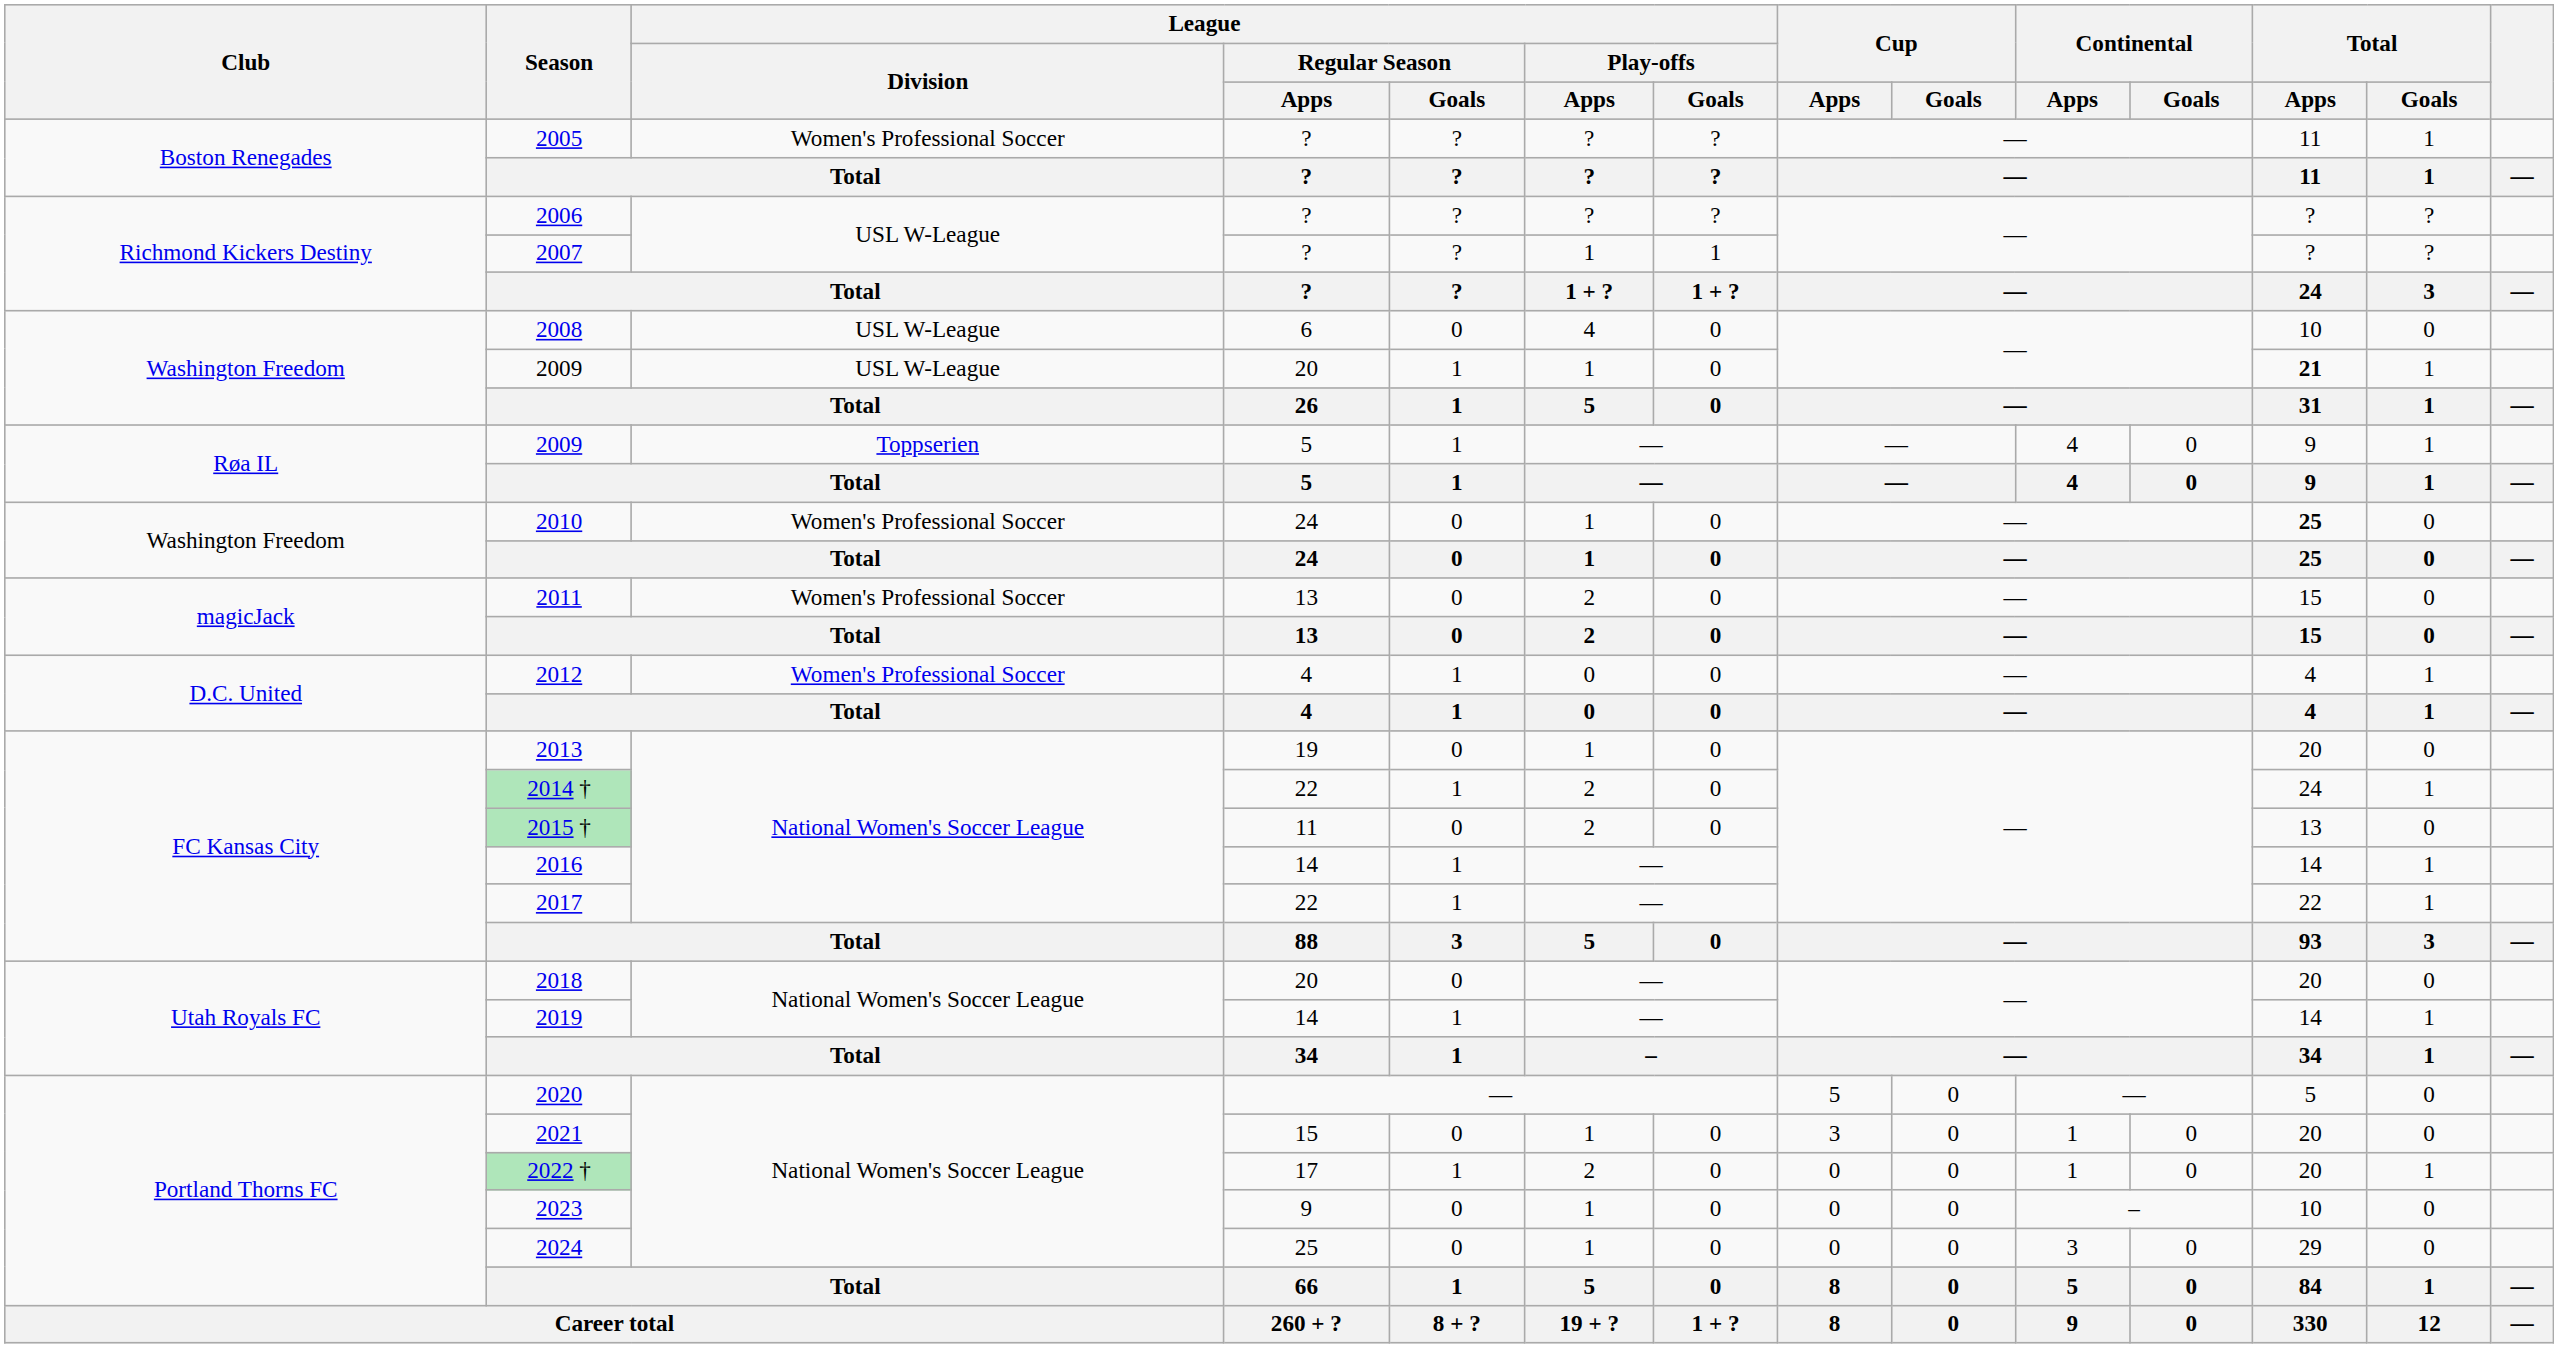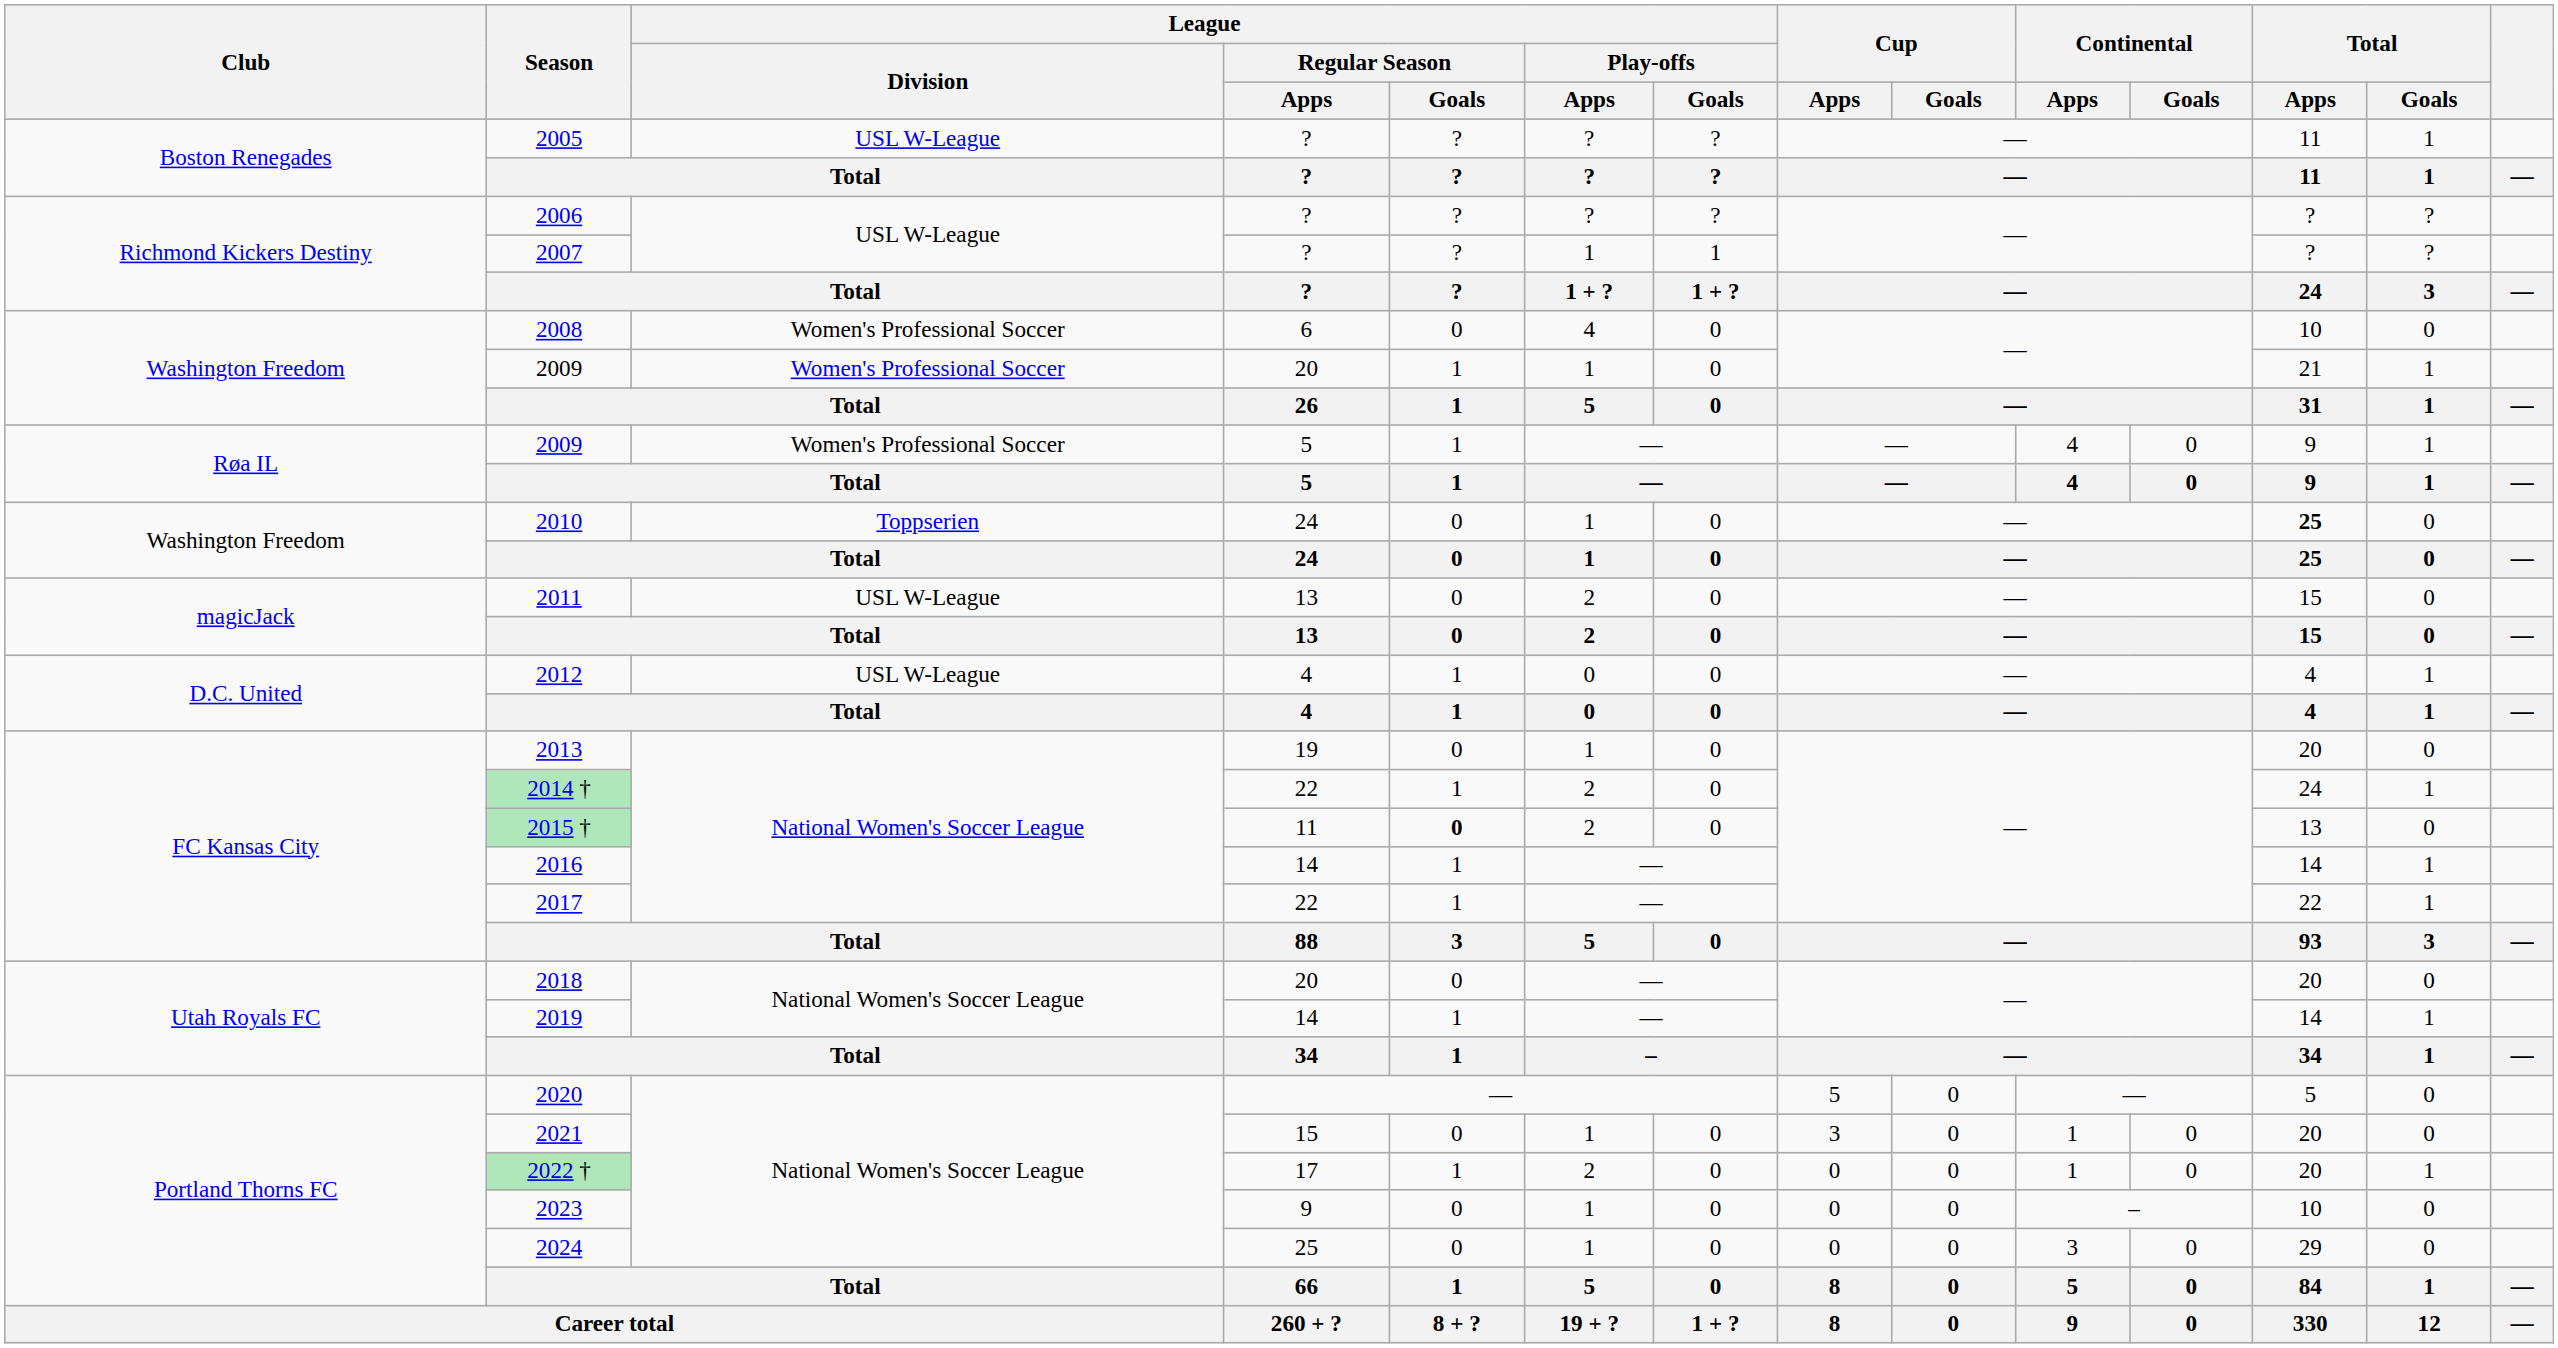2005 | League / Division: Women's Professional Soccer -> USL W-League
2008 | League / Division: USL W-League -> Women's Professional Soccer
2009 / 20 | League / Division: USL W-League -> Women's Professional Soccer
2009 / 20 | Total / Apps: bold -> normal
2009 / 5 | League / Division: Toppserien -> Women's Professional Soccer
2010 | League / Division: Women's Professional Soccer -> Toppserien
2011 | League / Division: Women's Professional Soccer -> USL W-League
2012 | League / Division: Women's Professional Soccer -> USL W-League
2015 † | League / Regular Season / Goals: normal -> bold
